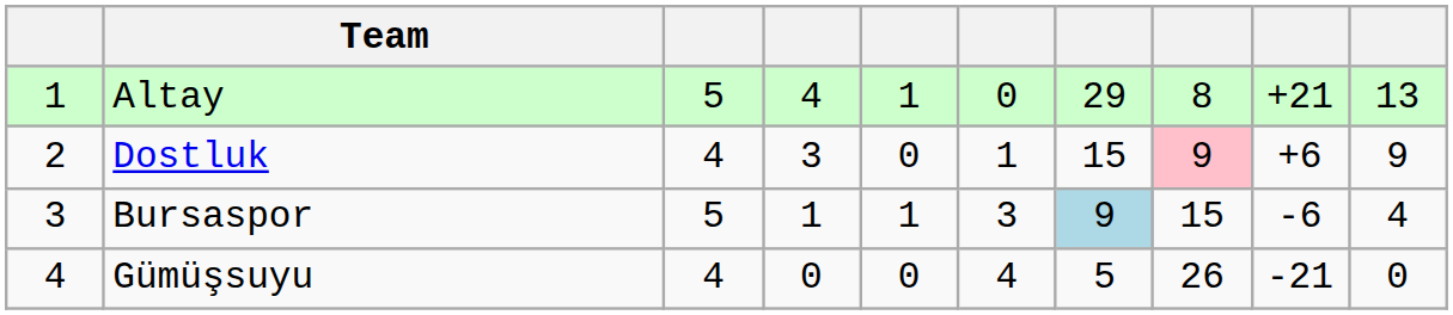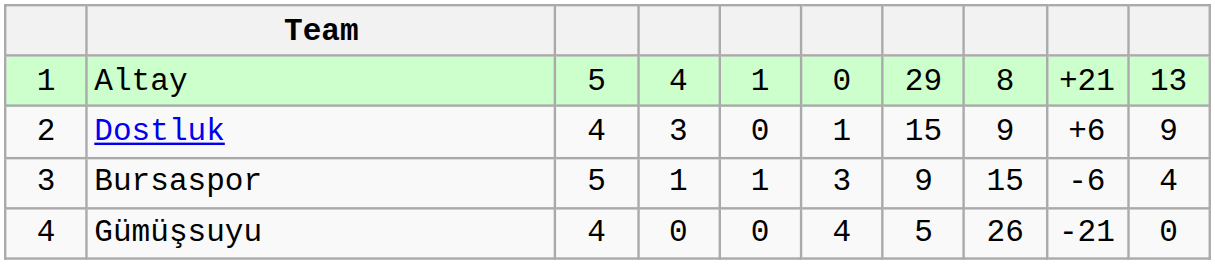Dostluk | column 8: pink background -> no background
Bursaspor | column 7: lightblue background -> no background
